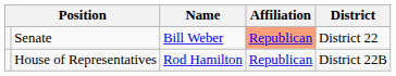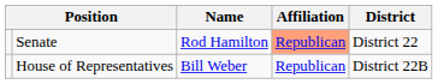Senate | Name: Bill Weber -> Rod Hamilton
House of Representatives | Name: Rod Hamilton -> Bill Weber
